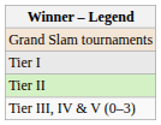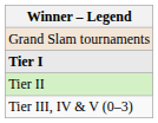row 3 | column 1: normal -> bold
